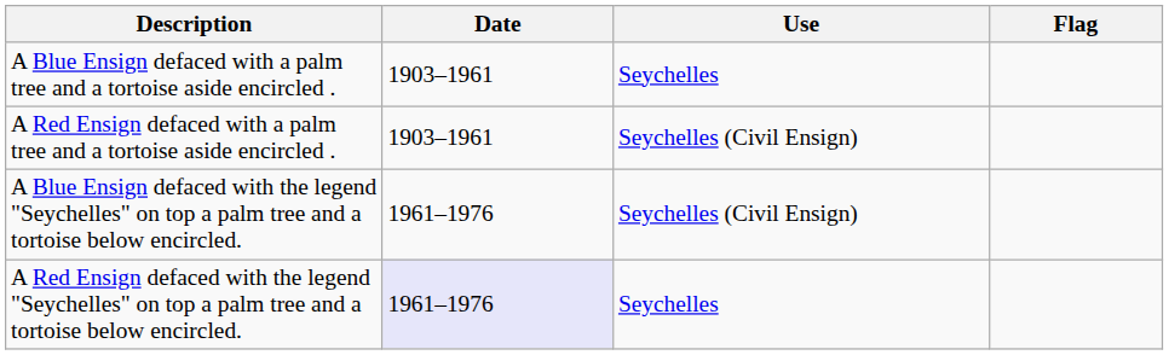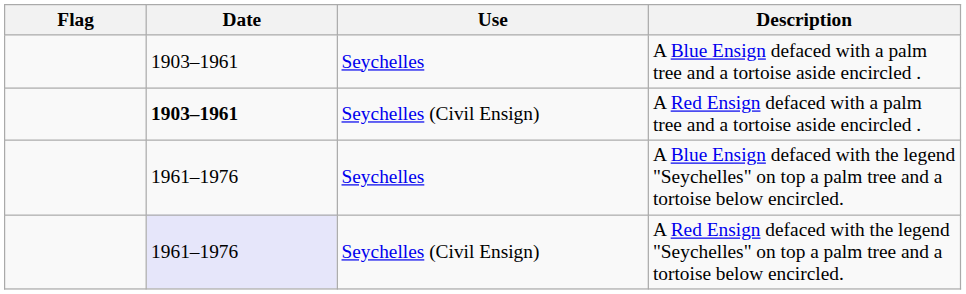columns swapped: Flag <-> Description
row 3 | Date: normal -> bold
row 4 | Use: Seychelles (Civil Ensign) -> Seychelles
row 5 | Use: Seychelles -> Seychelles (Civil Ensign)
